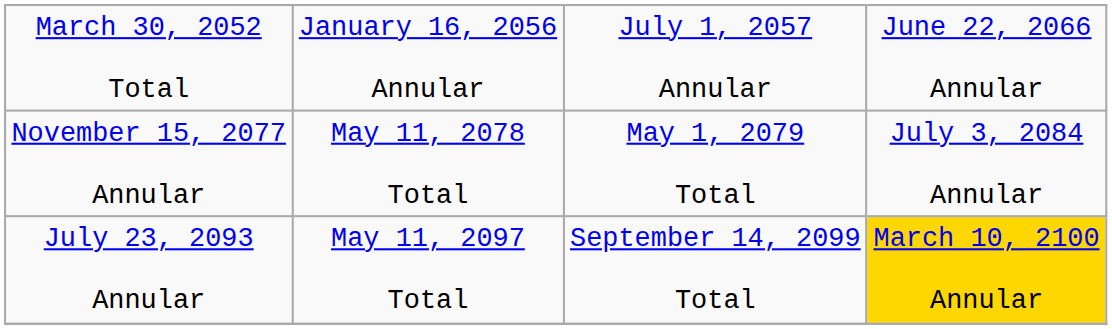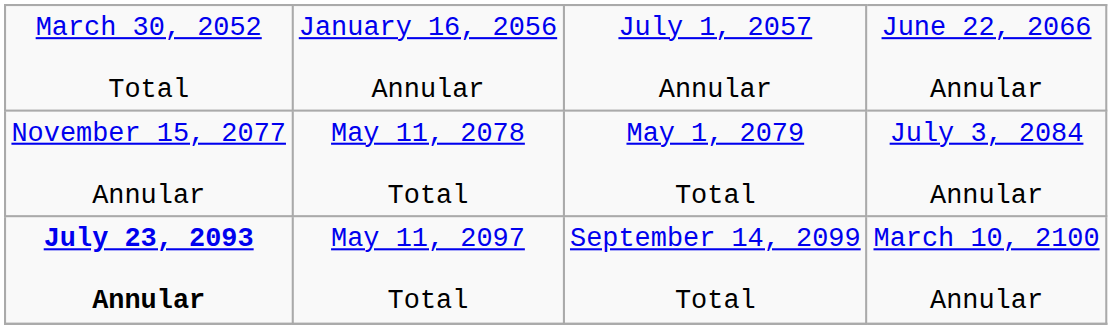row 3 | column 1: normal -> bold
row 3 | column 4: gold background -> no background
